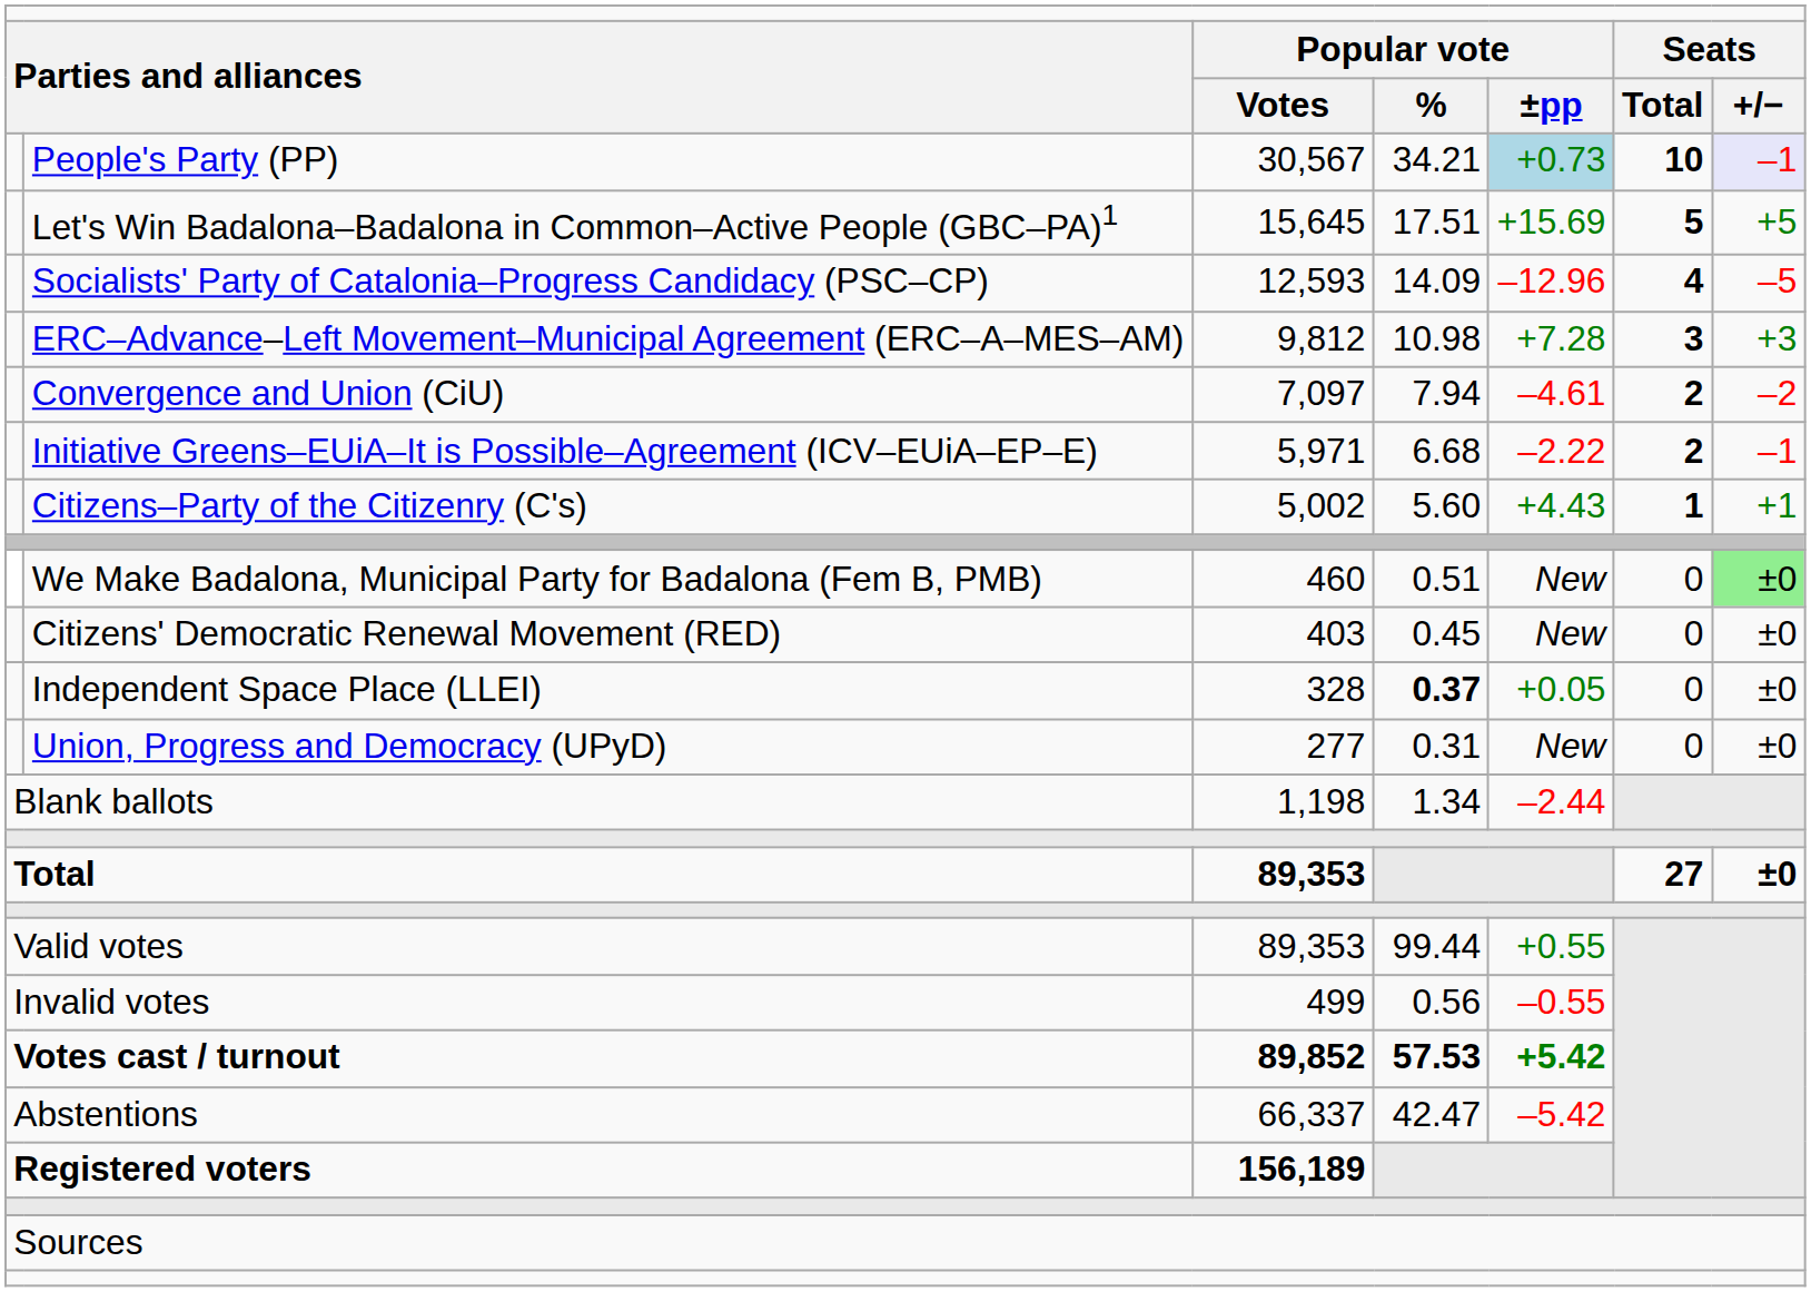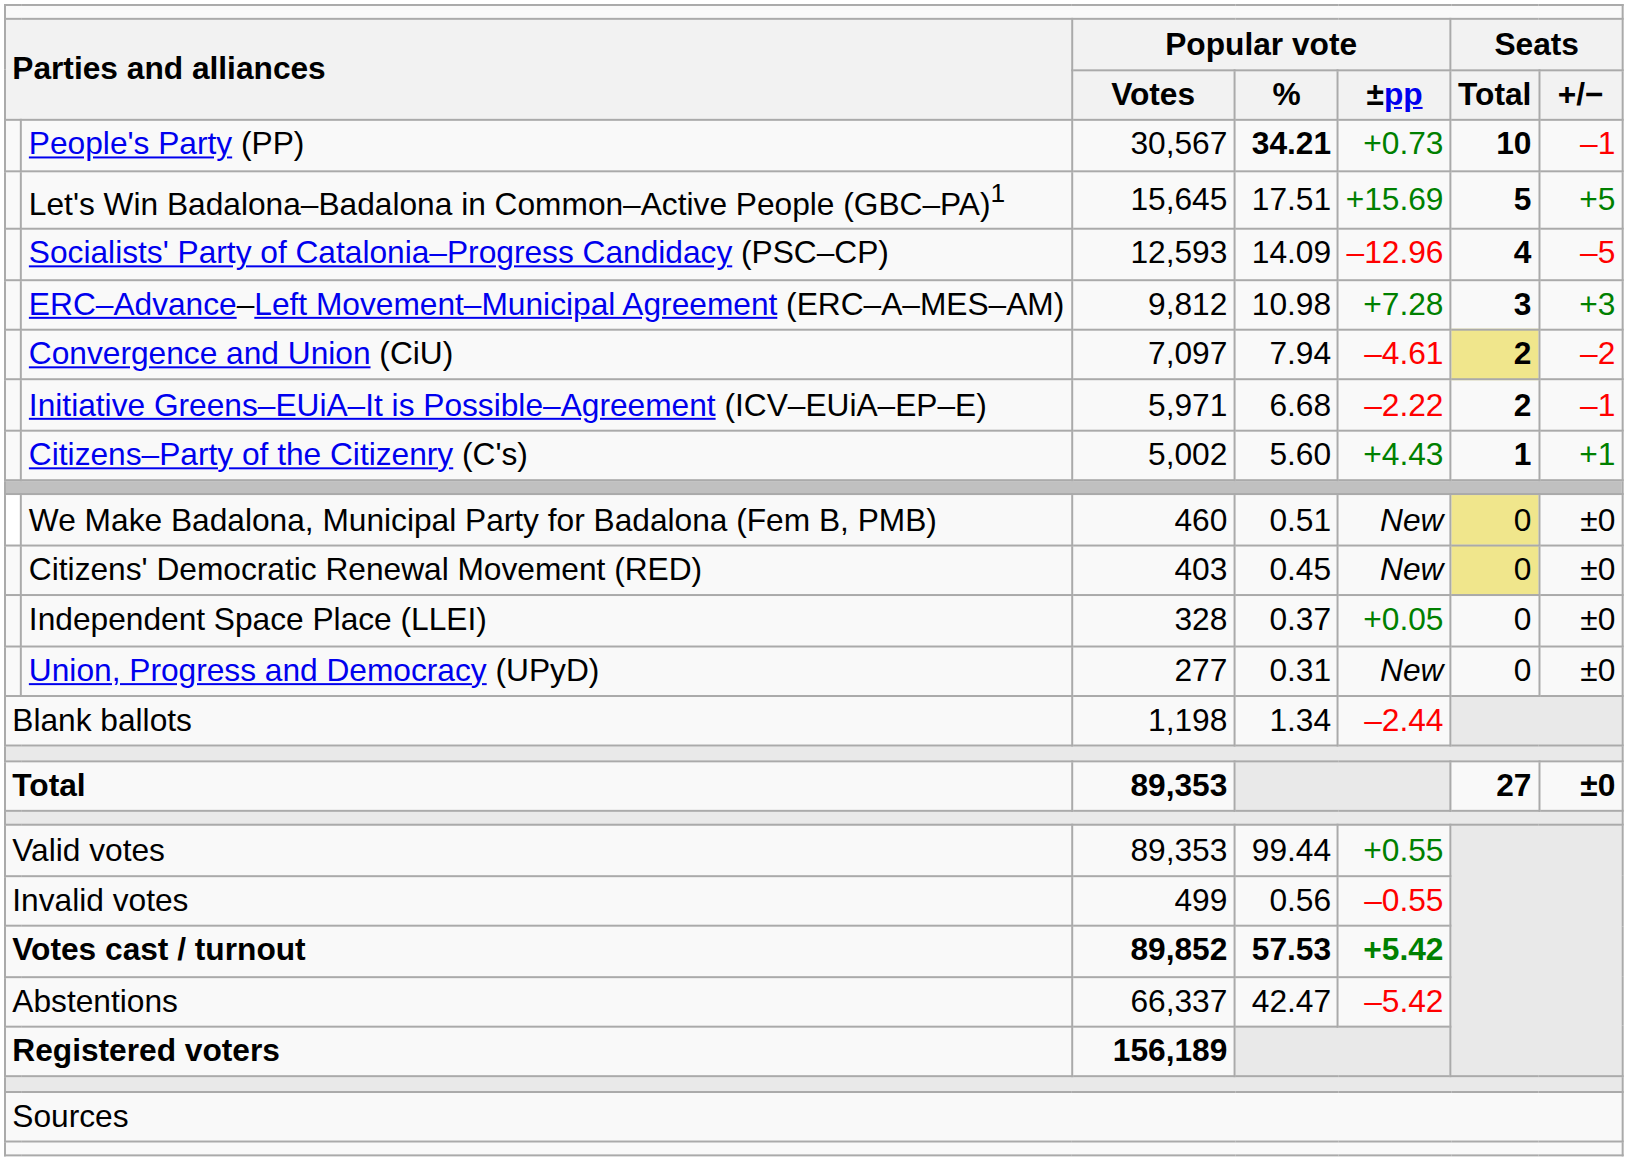People's Party (PP) | column 4: normal -> bold
People's Party (PP) | column 5: lightblue background -> no background
People's Party (PP) | column 7: lavender background -> no background
Convergence and Union (CiU) | column 6: no background -> khaki background
We Make Badalona, Municipal Party for Badalona (Fem B, PMB) | column 6: no background -> khaki background
We Make Badalona, Municipal Party for Badalona (Fem B, PMB) | column 7: lightgreen background -> no background
Citizens' Democratic Renewal Movement (RED) | column 6: no background -> khaki background
Independent Space Place (LLEI) | column 4: bold -> normal
